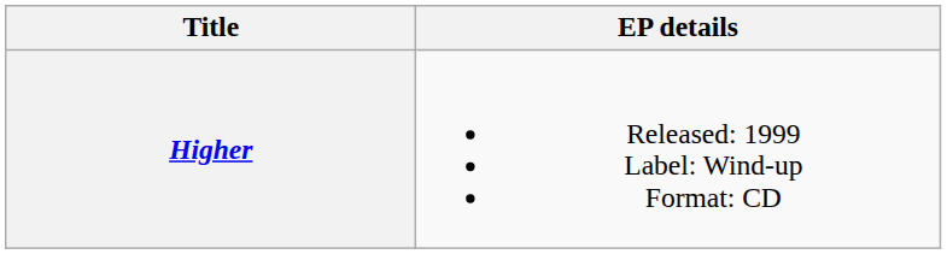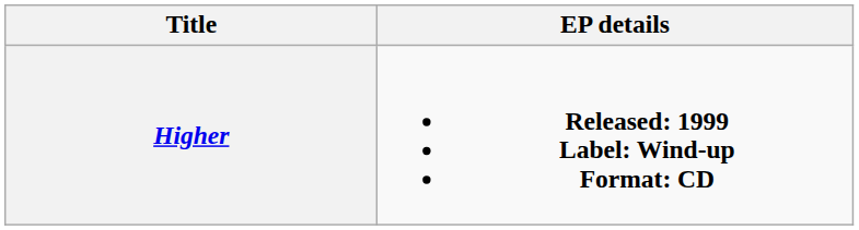Higher | EP details: normal -> bold
